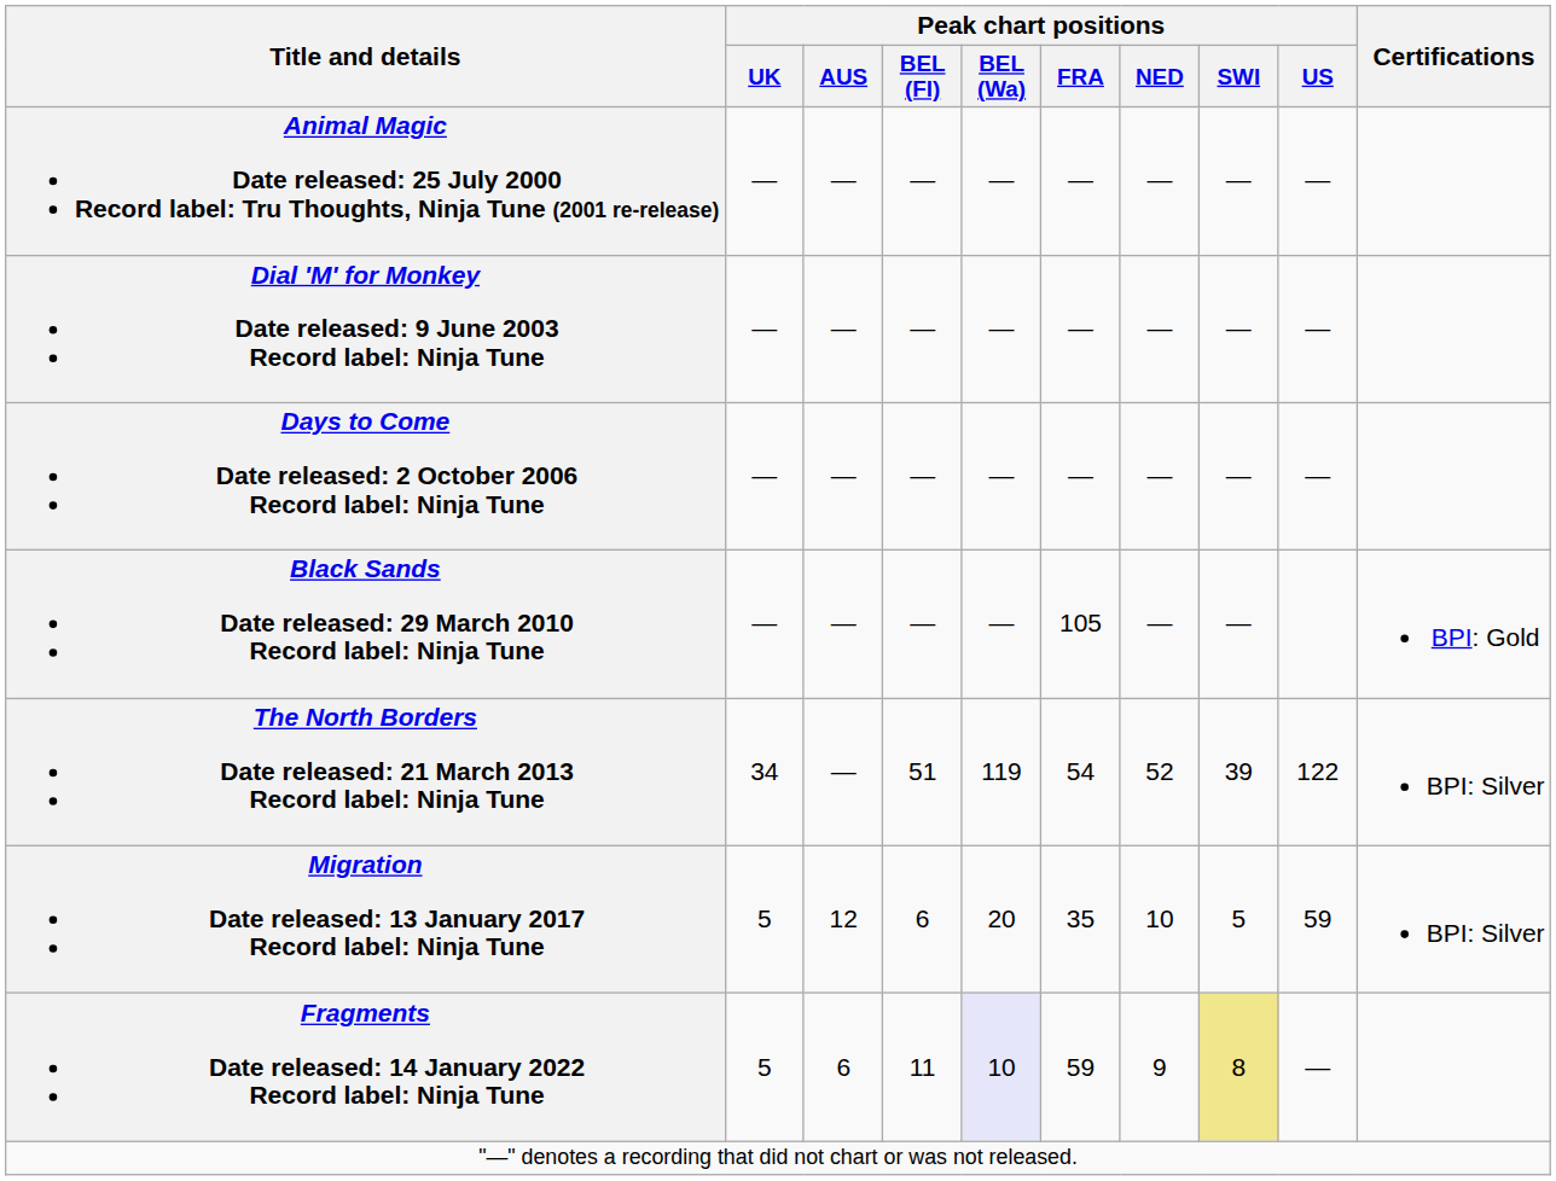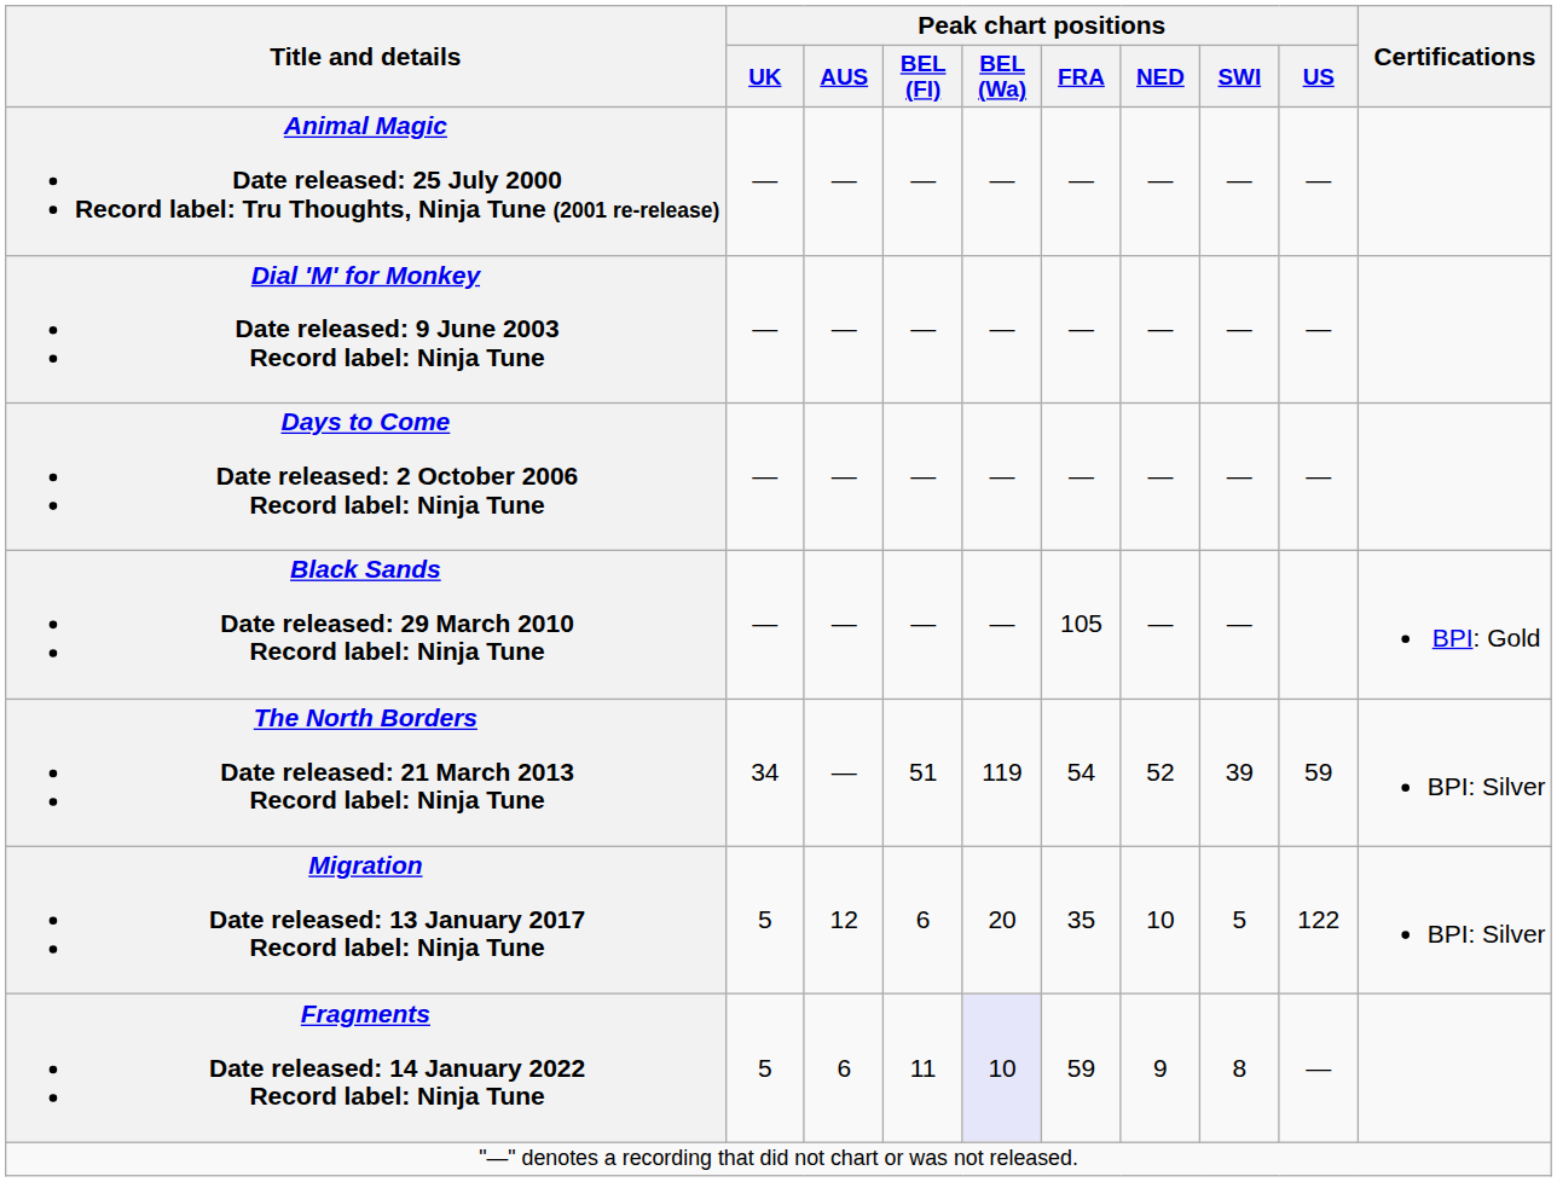row 7 | Peak chart positions / US: 122 -> 59
row 8 | Peak chart positions / US: 59 -> 122
row 9 | Peak chart positions / SWI: khaki background -> no background
